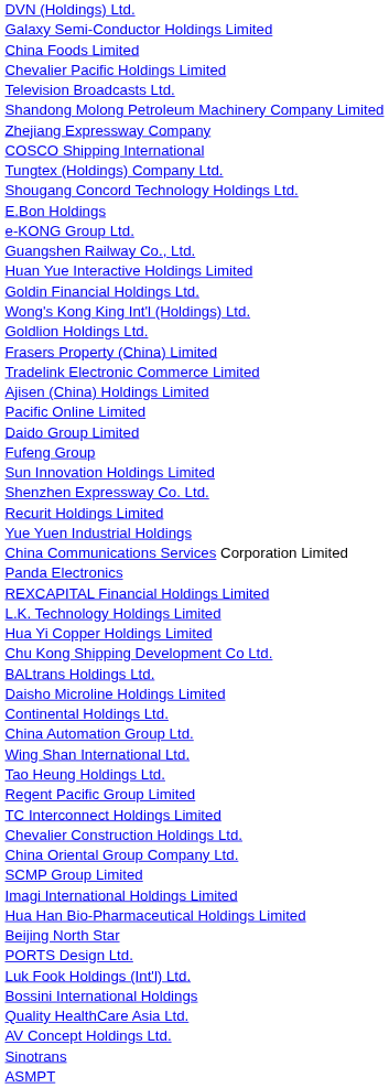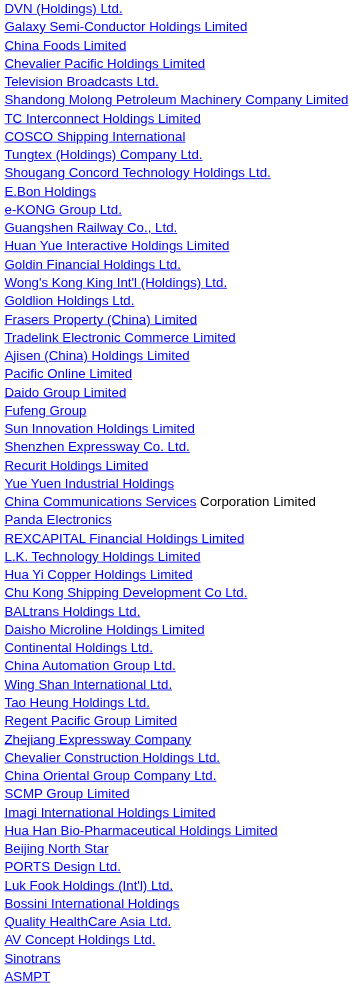row 7 | column 1: Zhejiang Expressway Company -> TC Interconnect Holdings Limited
row 41 | column 1: TC Interconnect Holdings Limited -> Zhejiang Expressway Company
